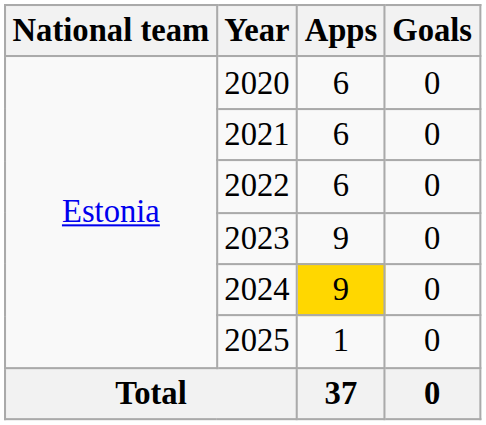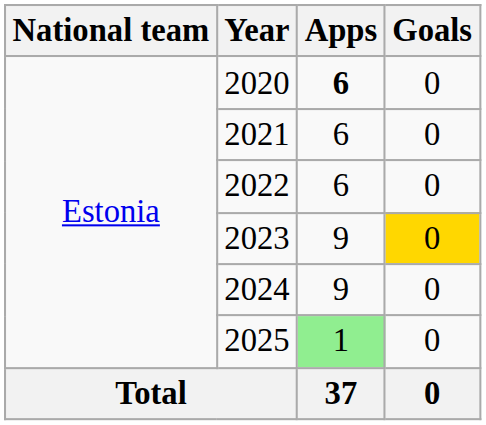2020 | Apps: normal -> bold
2023 | Goals: no background -> gold background
2024 | Apps: gold background -> no background
2025 | Apps: no background -> lightgreen background
